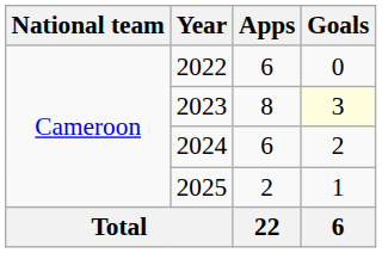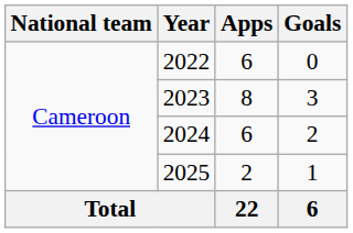2023 | Goals: lightyellow background -> no background
